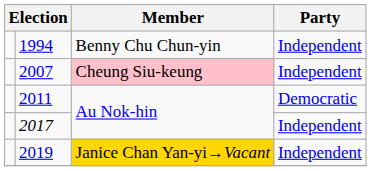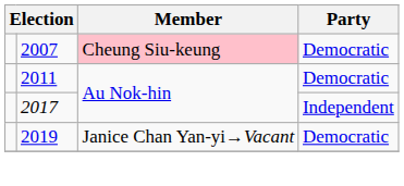- row: 1994 | Benny Chu Chun-yin | Independent
2007 | Party: Independent -> Democratic
2019 | Member: gold background -> no background
2019 | Party: Independent -> Democratic
